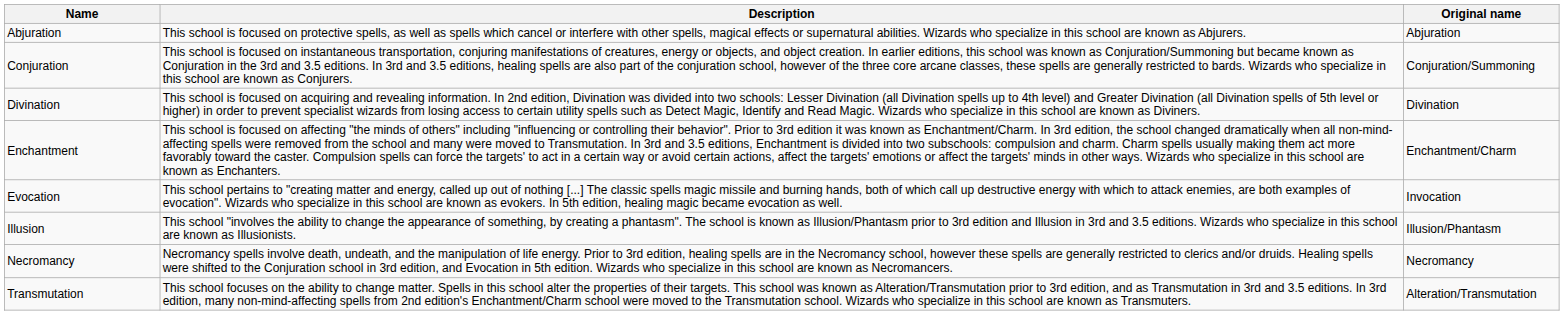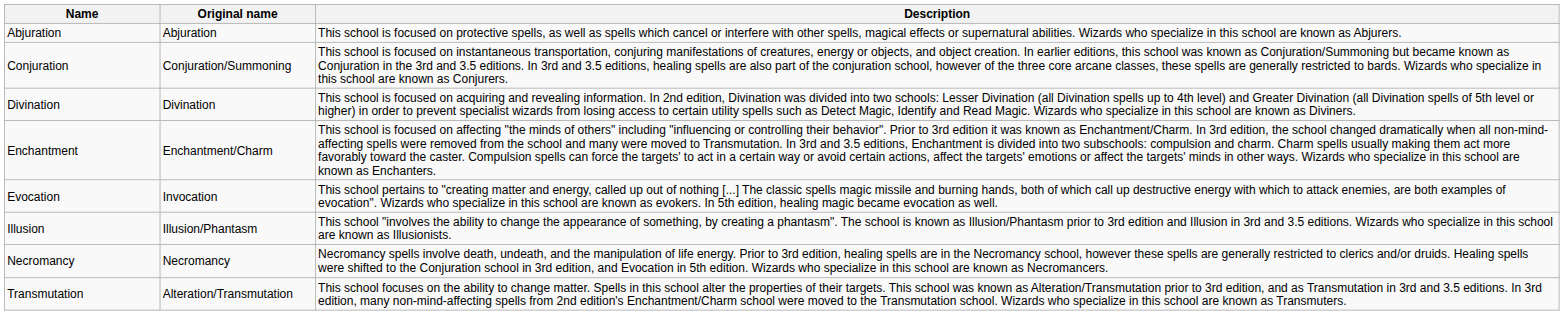columns swapped: Original name <-> Description
